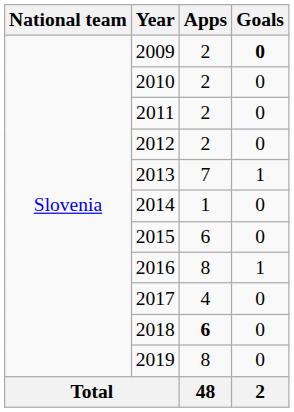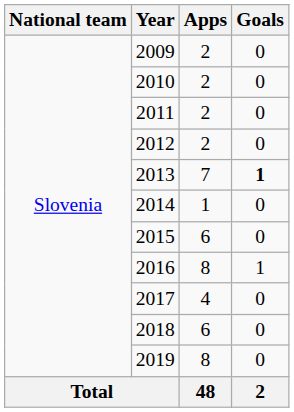2009 | Goals: bold -> normal
2013 | Goals: normal -> bold
2018 | Apps: bold -> normal
